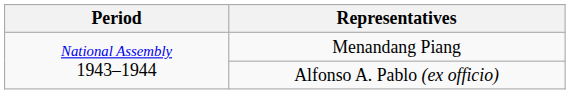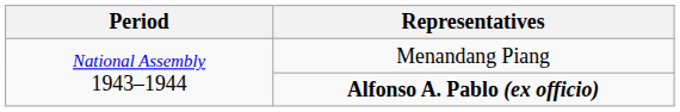Alfonso A. Pablo (ex officio) | Representatives: normal -> bold
